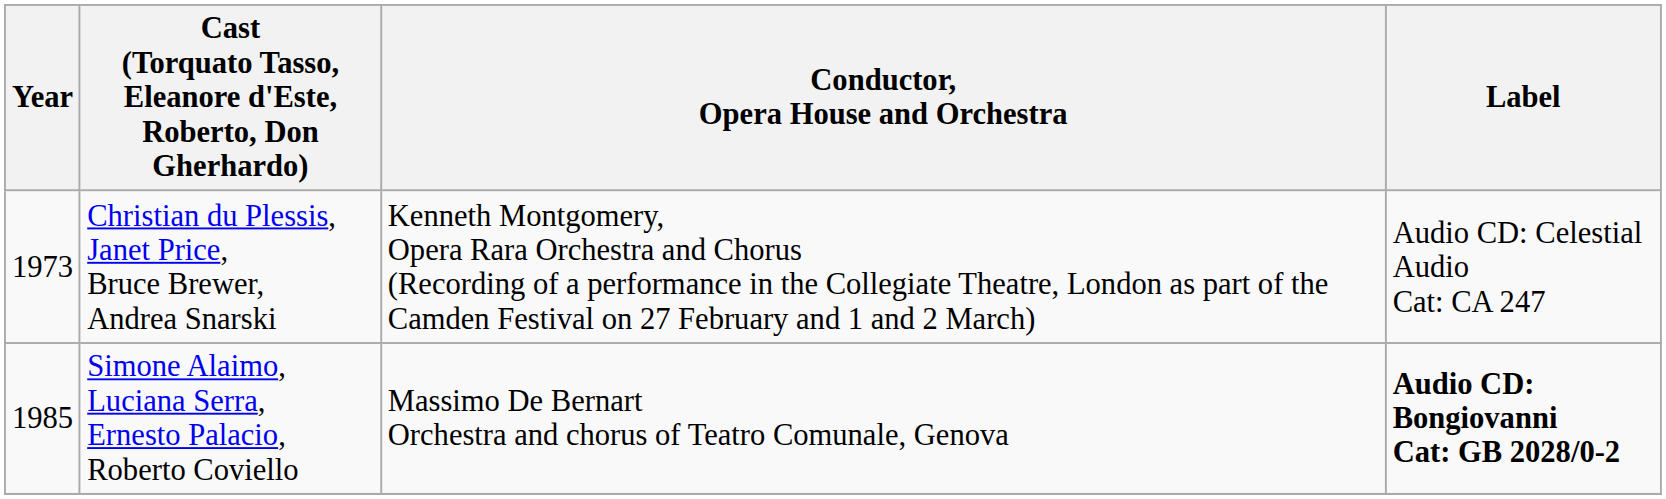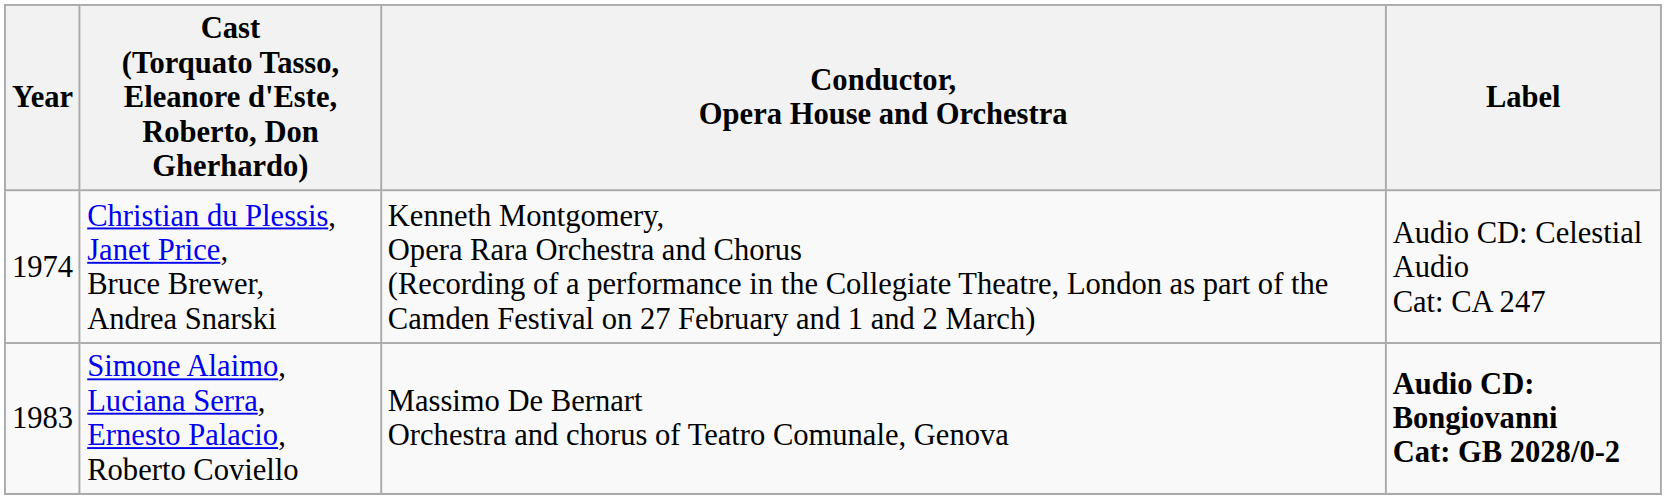row 2 | Year: 1973 -> 1974
row 3 | Year: 1985 -> 1983
